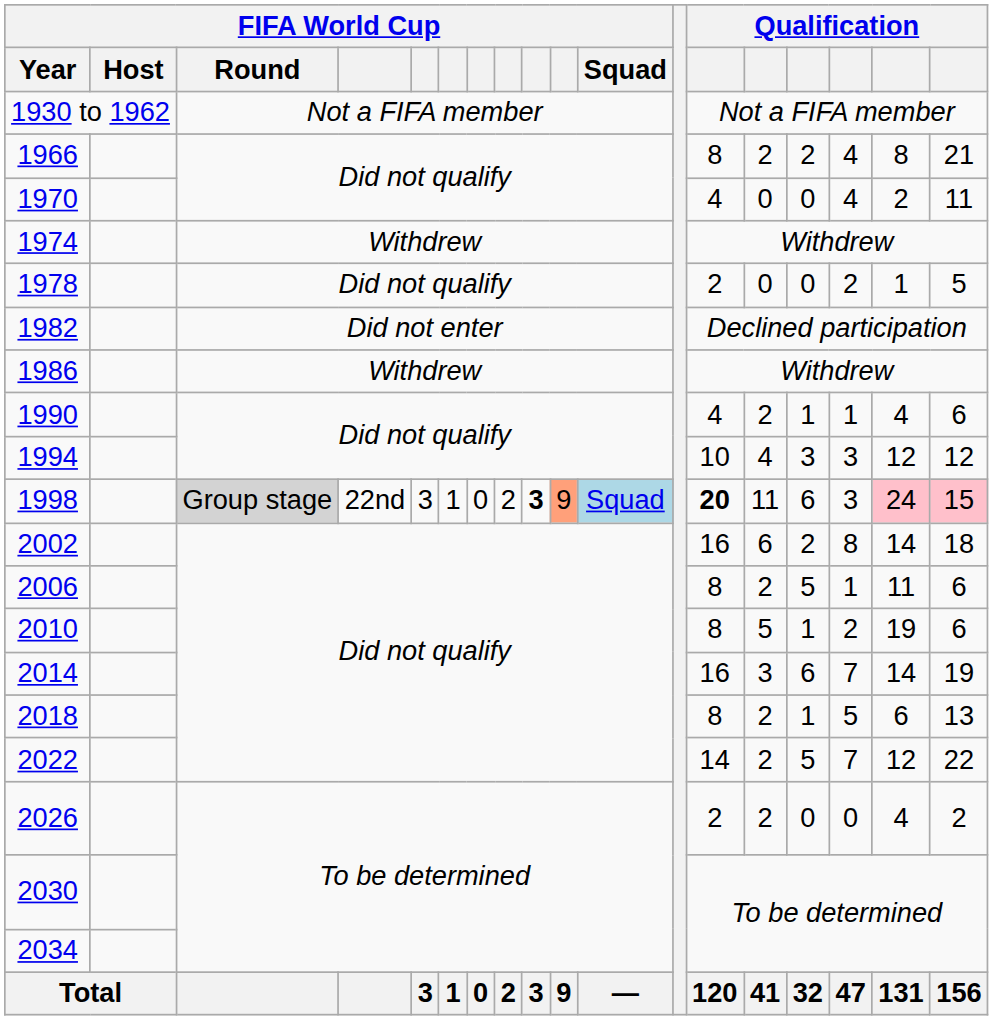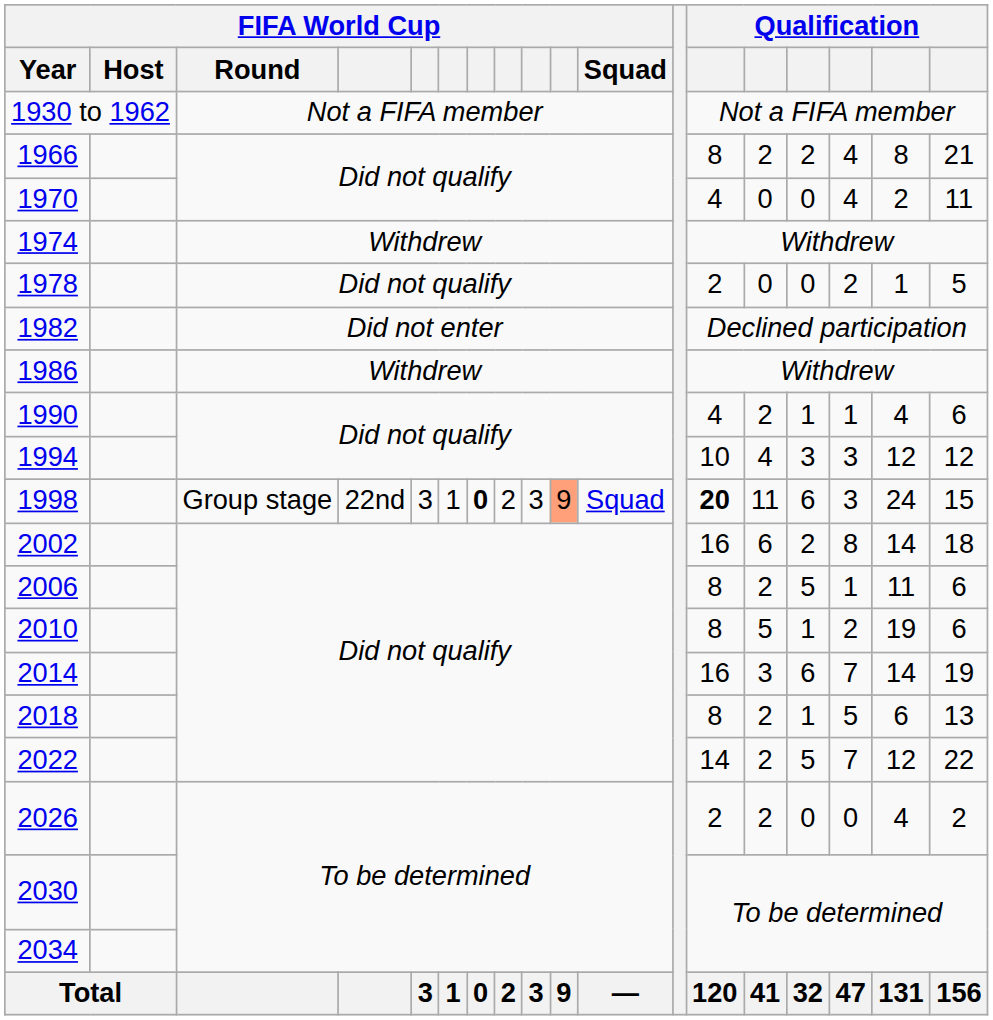1998 | FIFA World Cup / Round: lightgrey background -> no background
1998 | column 7: normal -> bold
1998 | column 9: bold -> normal
1998 | FIFA World Cup / Squad: lightblue background -> no background
1998 | column 17: pink background -> no background
1998 | column 18: pink background -> no background
